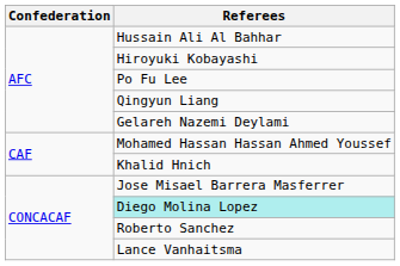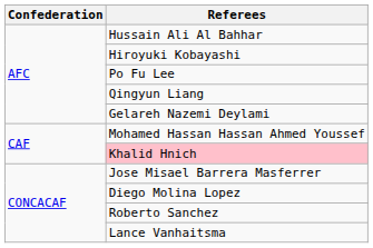Khalid Hnich | Referees: no background -> pink background
Diego Molina Lopez | Referees: paleturquoise background -> no background
